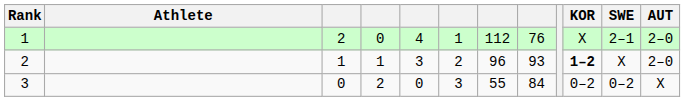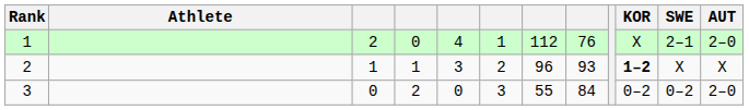row 3 | AUT: 2–0 -> X
row 4 | AUT: X -> 2–0
